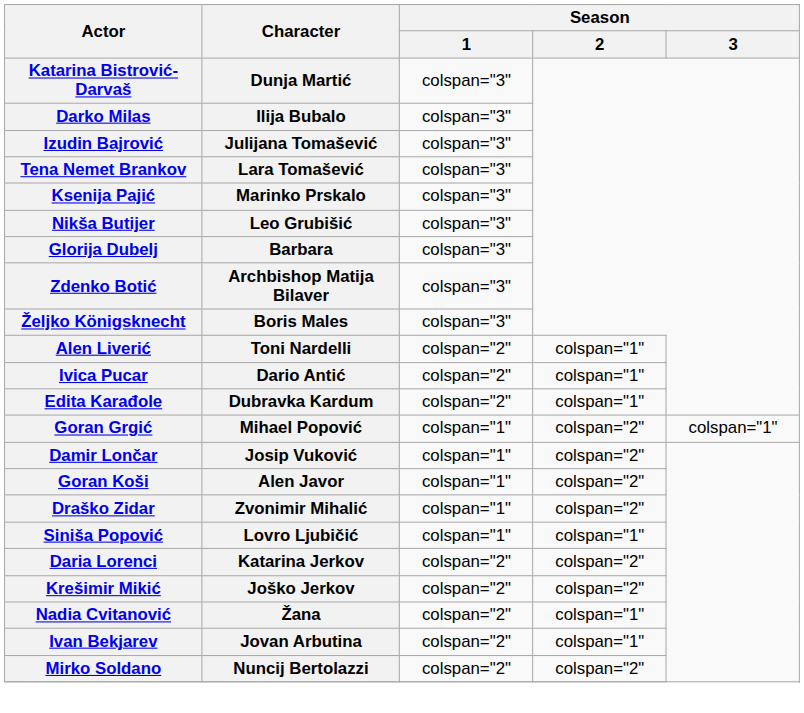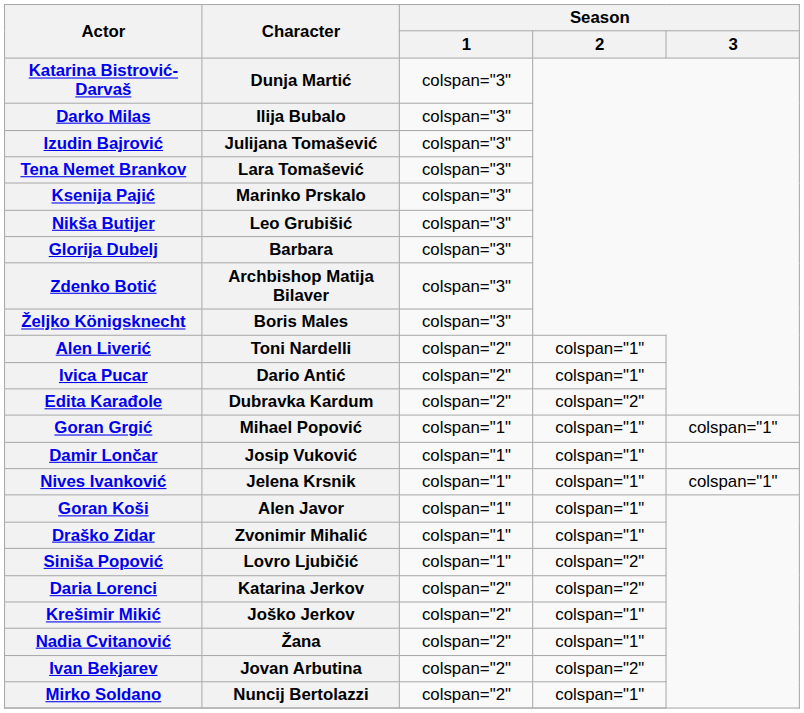Edita Karađole | Season / 2: colspan="1" -> colspan="2"
Goran Grgić | Season / 2: colspan="2" -> colspan="1"
Damir Lončar | Season / 2: colspan="2" -> colspan="1"
+ row: Nives Ivanković | Jelena Krsnik | colspan="1" | colspan="1" | colspan="1"
Goran Koši | Season / 2: colspan="2" -> colspan="1"
Draško Zidar | Season / 2: colspan="2" -> colspan="1"
Siniša Popović | Season / 2: colspan="1" -> colspan="2"
Krešimir Mikić | Season / 2: colspan="2" -> colspan="1"
Ivan Bekjarev | Season / 2: colspan="1" -> colspan="2"
Mirko Soldano | Season / 2: colspan="2" -> colspan="1"
